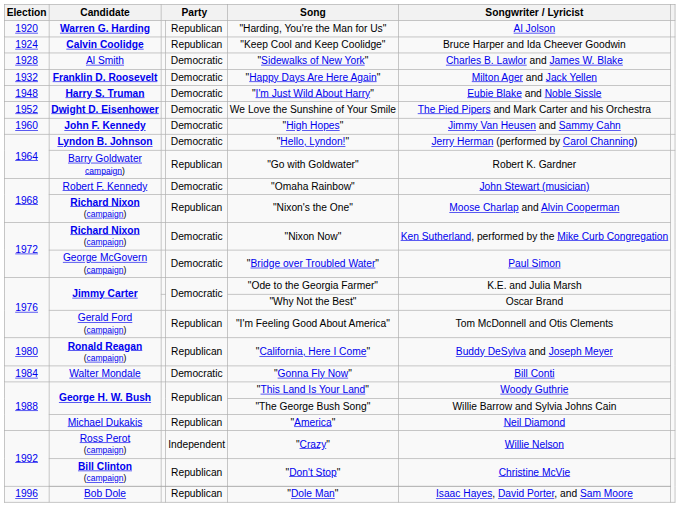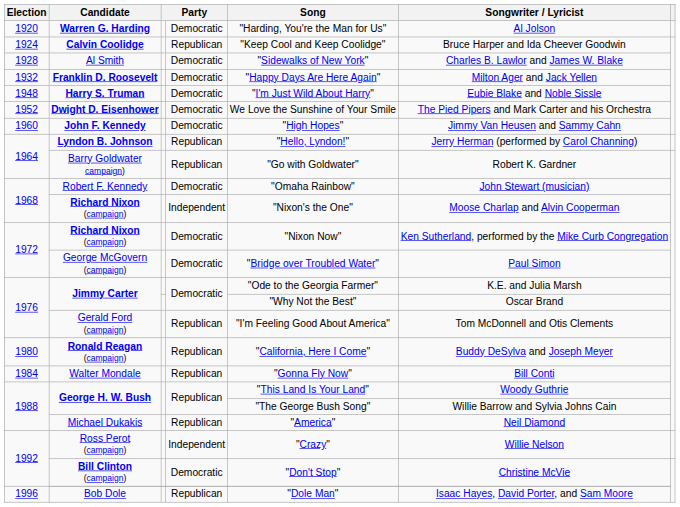Warren G. Harding | column 4: Republican -> Democratic
Lyndon B. Johnson | column 4: Democratic -> Republican
1968 / Richard Nixon (campaign) | column 4: Republican -> Independent
Walter Mondale | column 4: Democratic -> Republican
Bill Clinton (campaign) | column 4: Republican -> Democratic
